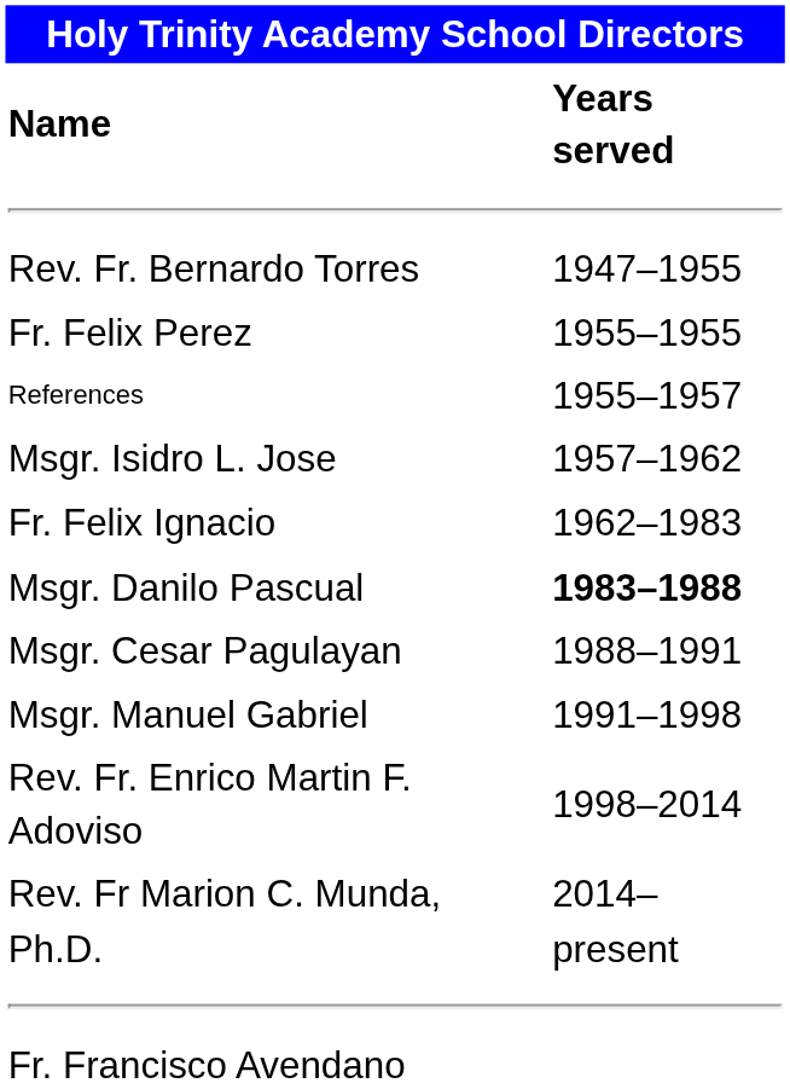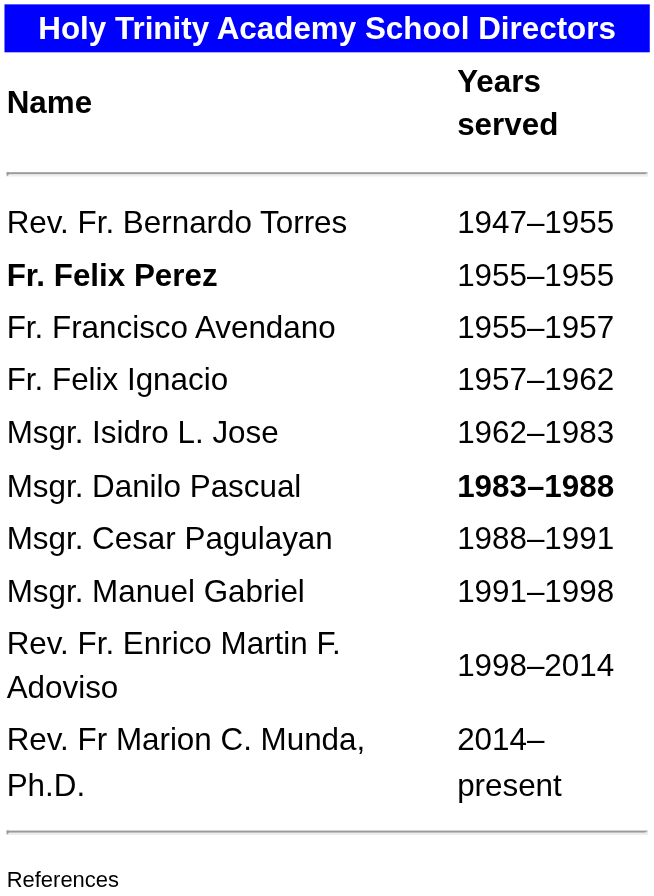row 4 | Name: normal -> bold
row 5 | Name: References -> Fr. Francisco Avendano
row 6 | Name: Msgr. Isidro L. Jose -> Fr. Felix Ignacio
row 7 | Name: Fr. Felix Ignacio -> Msgr. Isidro L. Jose
row 13 | Name: Fr. Francisco Avendano -> References
